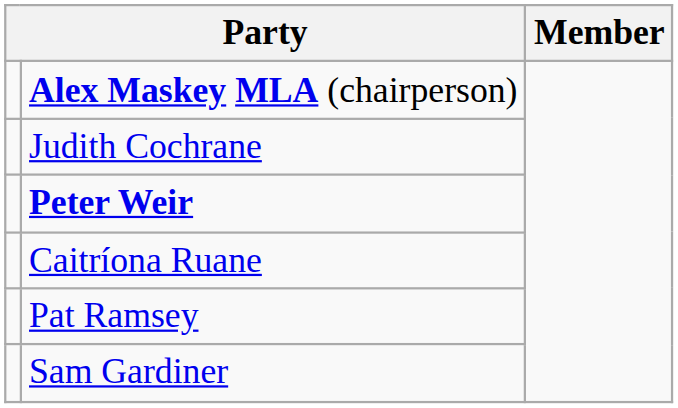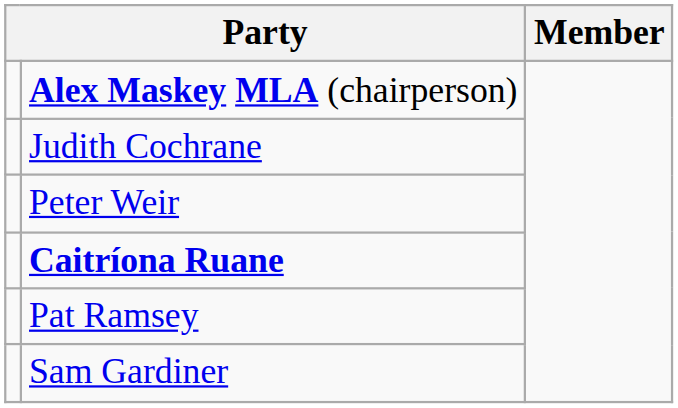Peter Weir | column 2: bold -> normal
Caitríona Ruane | column 2: normal -> bold
